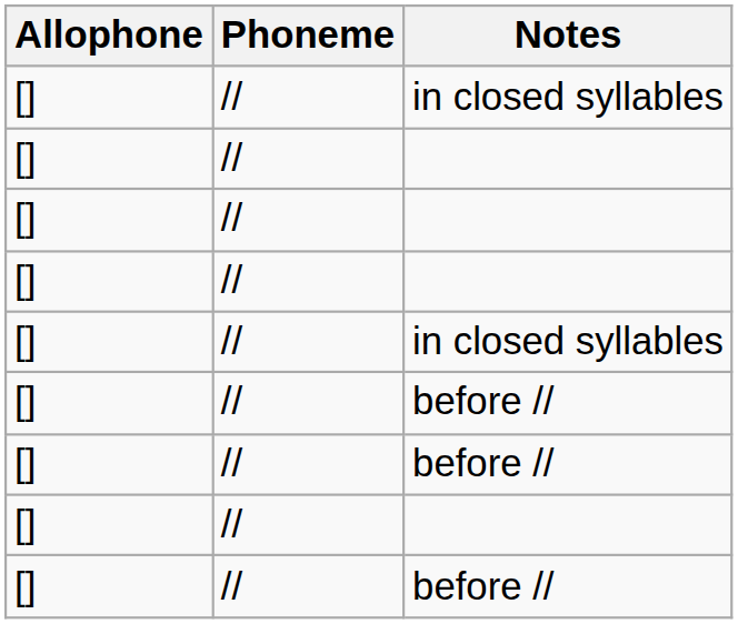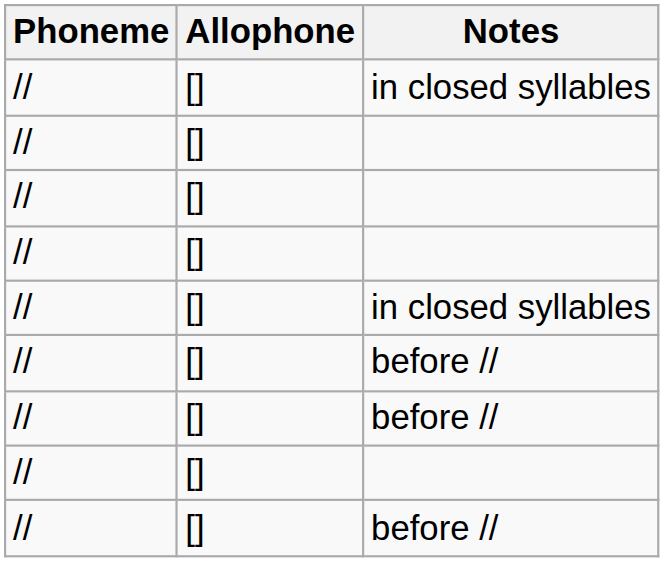columns swapped: Phoneme <-> Allophone
